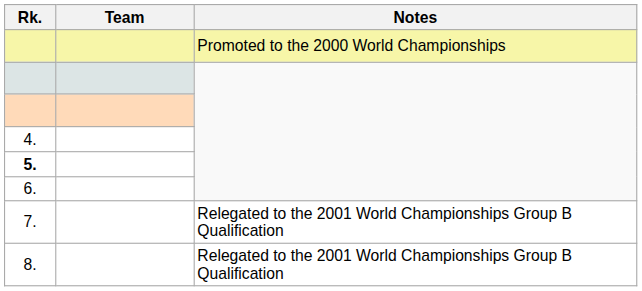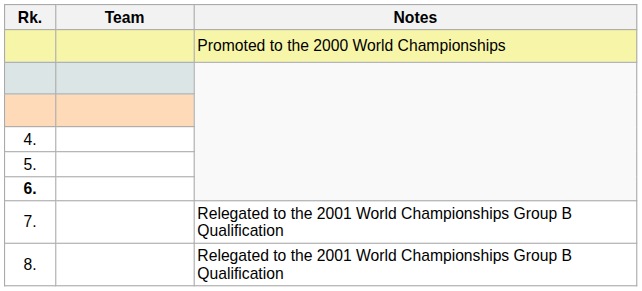5. | Rk.: bold -> normal
6. | Rk.: normal -> bold
